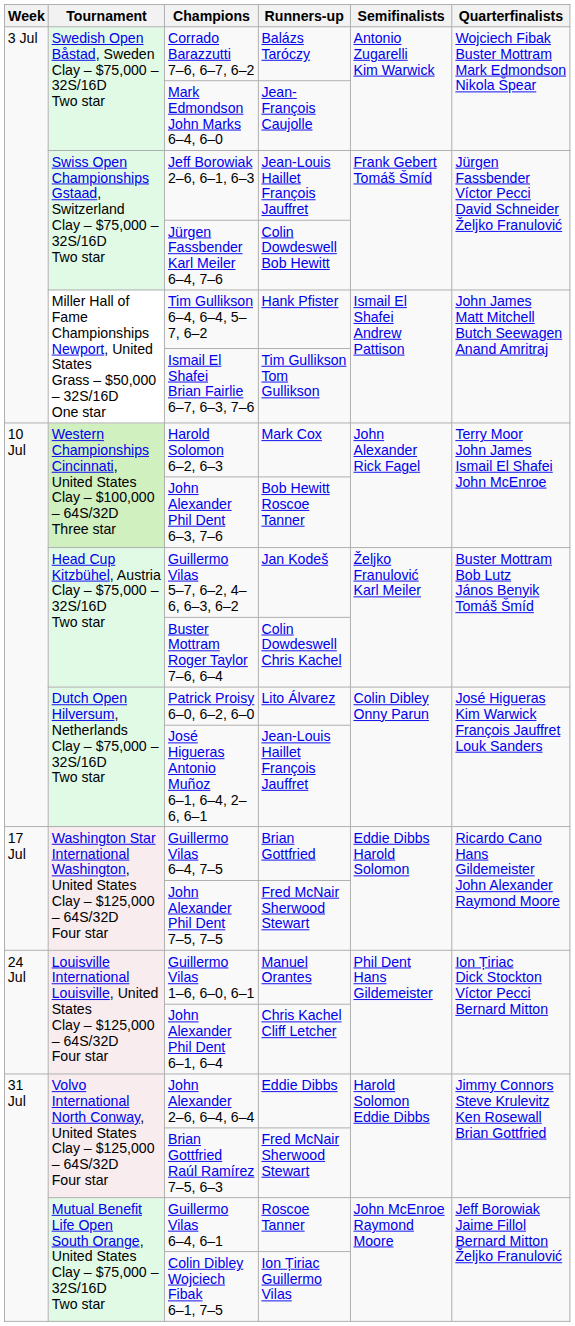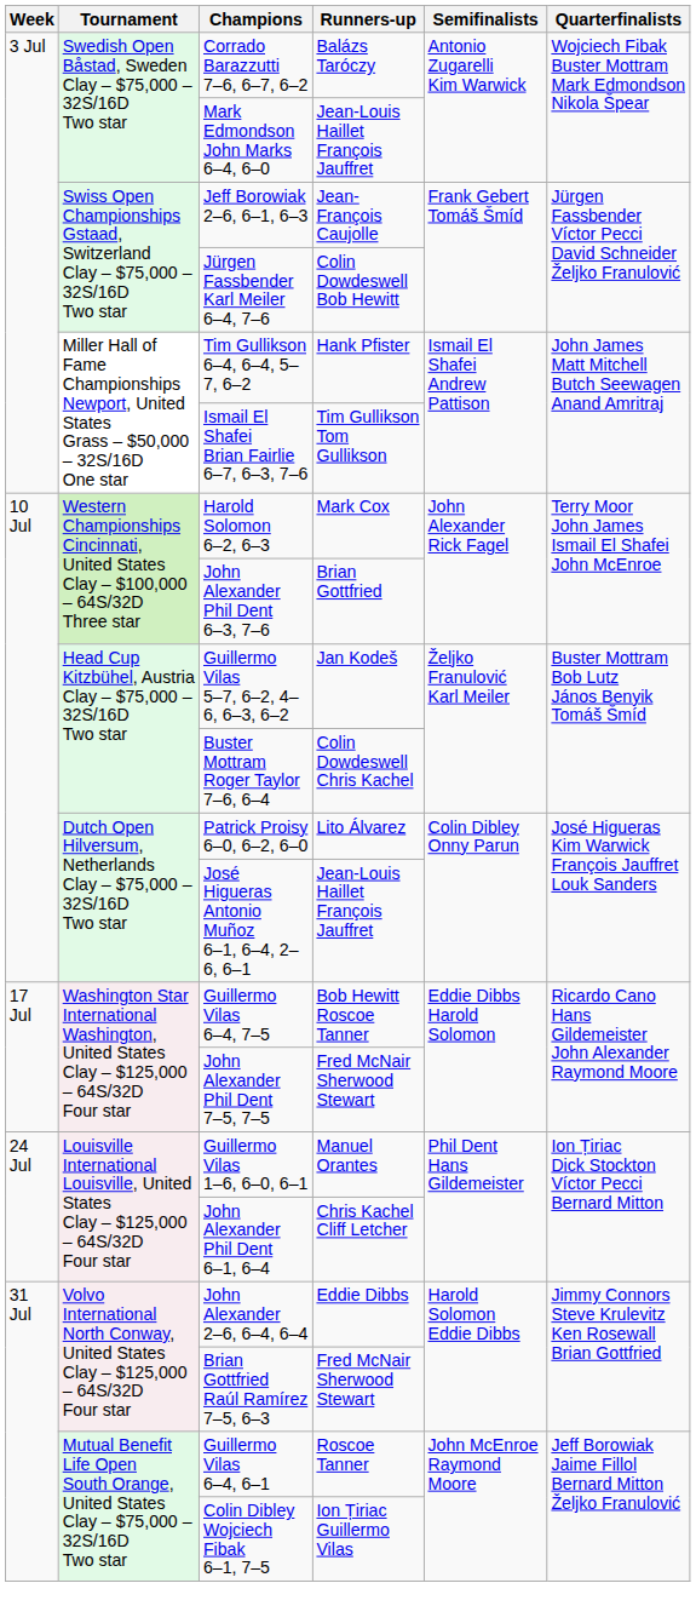Mark Edmondson John Marks 6–4, 6–0 | Runners-up: Jean-François Caujolle -> Jean-Louis Haillet François Jauffret
Jeff Borowiak 2–6, 6–1, 6–3 | Runners-up: Jean-Louis Haillet François Jauffret -> Jean-François Caujolle
John Alexander Phil Dent 6–3, 7–6 | Runners-up: Bob Hewitt Roscoe Tanner -> Brian Gottfried
Guillermo Vilas 6–4, 7–5 | Runners-up: Brian Gottfried -> Bob Hewitt Roscoe Tanner
